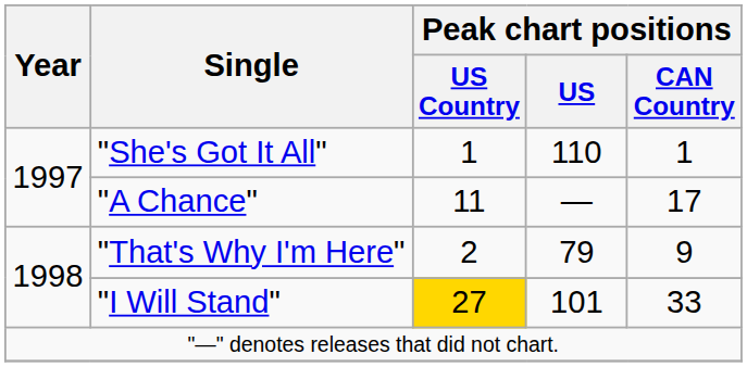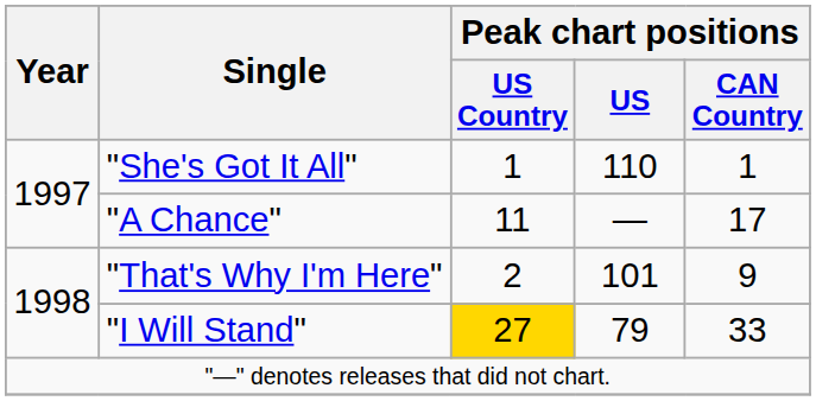"That's Why I'm Here" | Peak chart positions / US: 79 -> 101
"I Will Stand" | Peak chart positions / US: 101 -> 79
